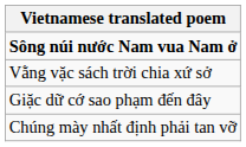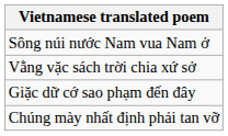row 2 | column 1: bold -> normal
